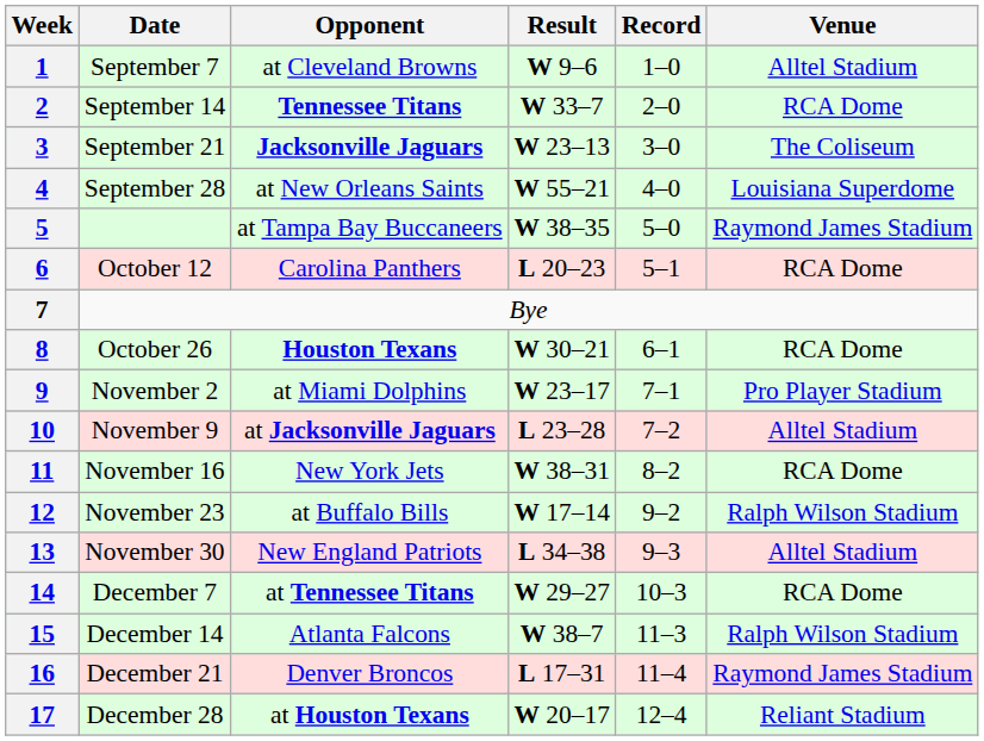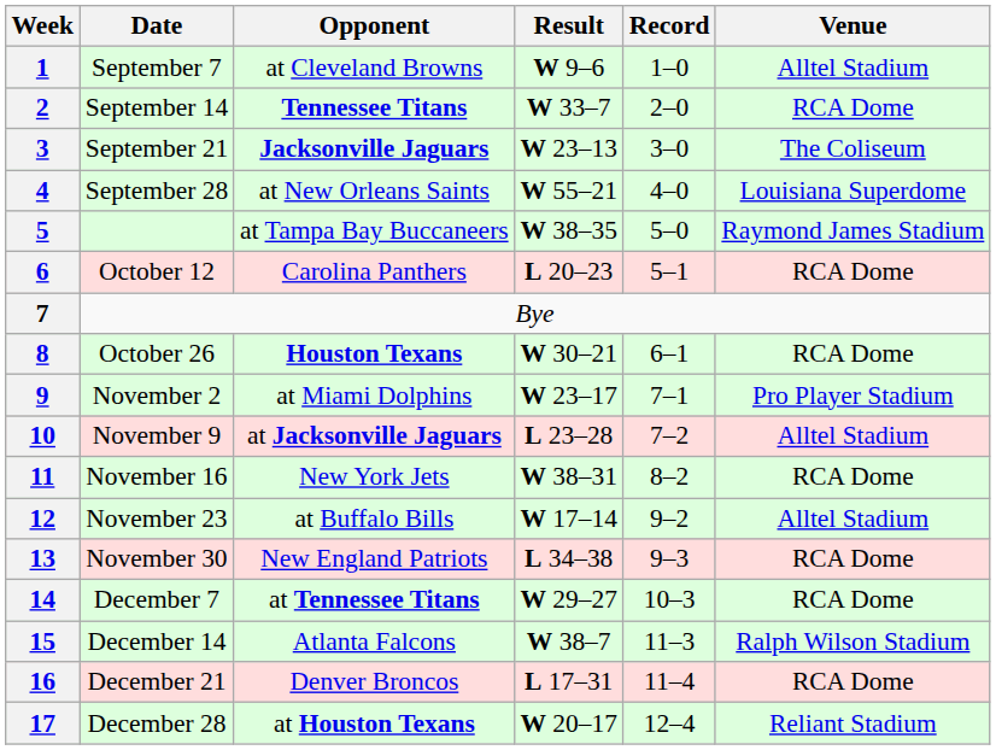12 | Venue: Ralph Wilson Stadium -> Alltel Stadium
13 | Venue: Alltel Stadium -> RCA Dome
16 | Venue: Raymond James Stadium -> RCA Dome
